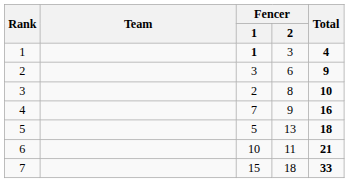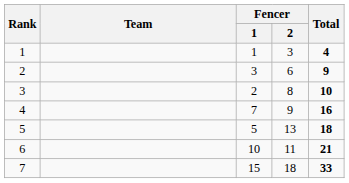row 3 | Fencer / 1: bold -> normal
